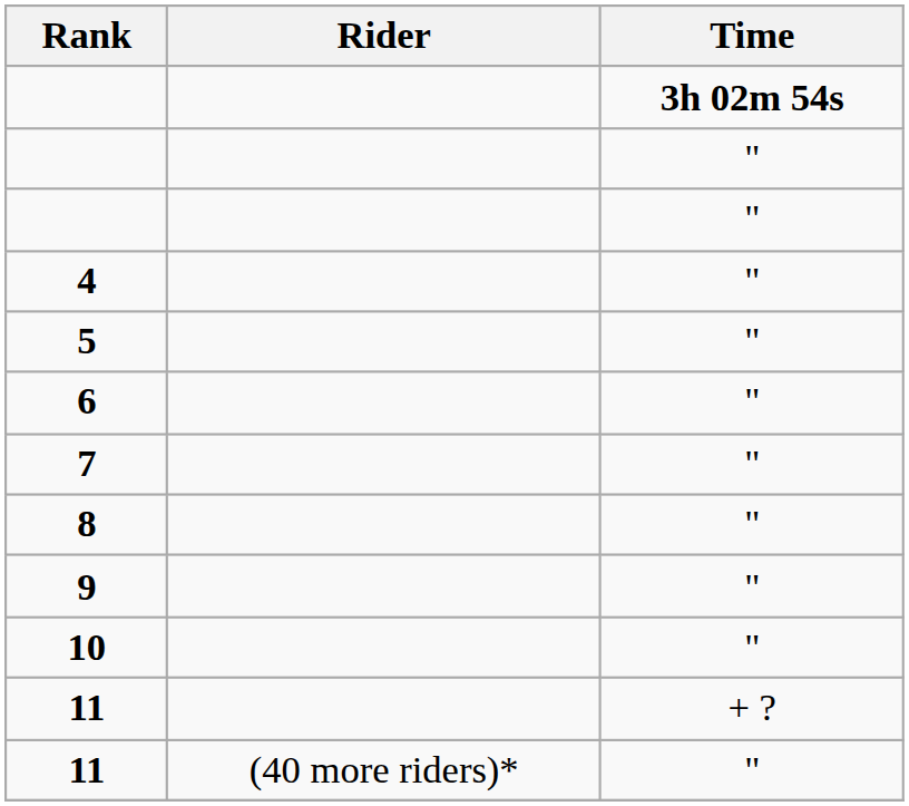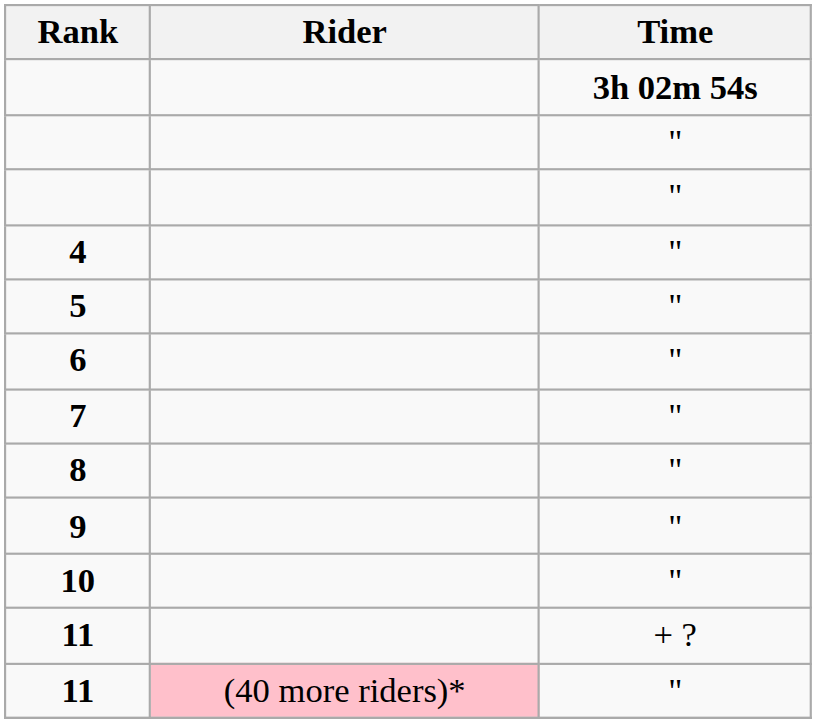11 / " | Rider: no background -> pink background
